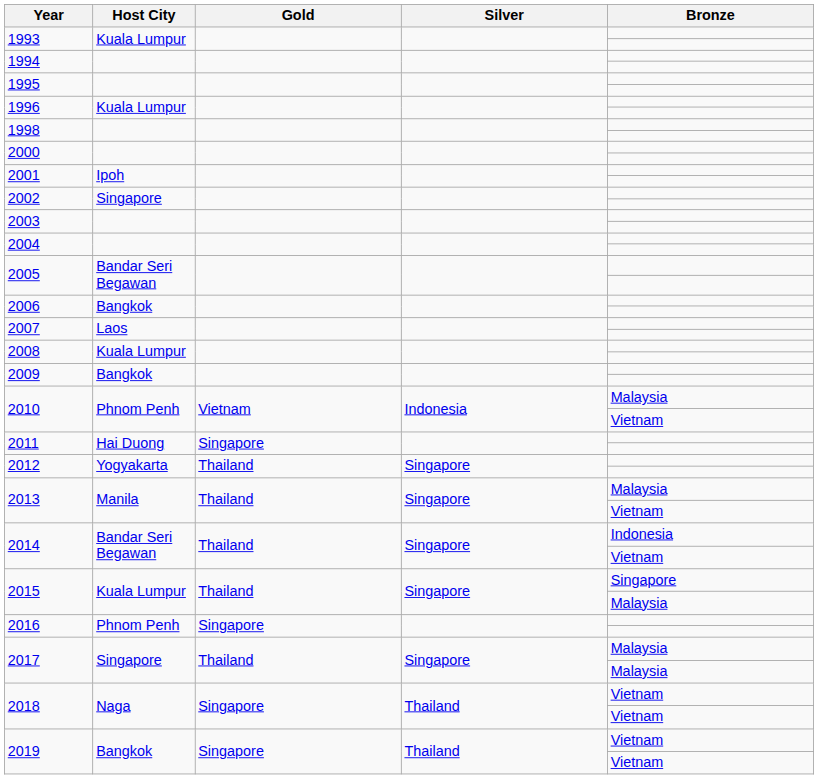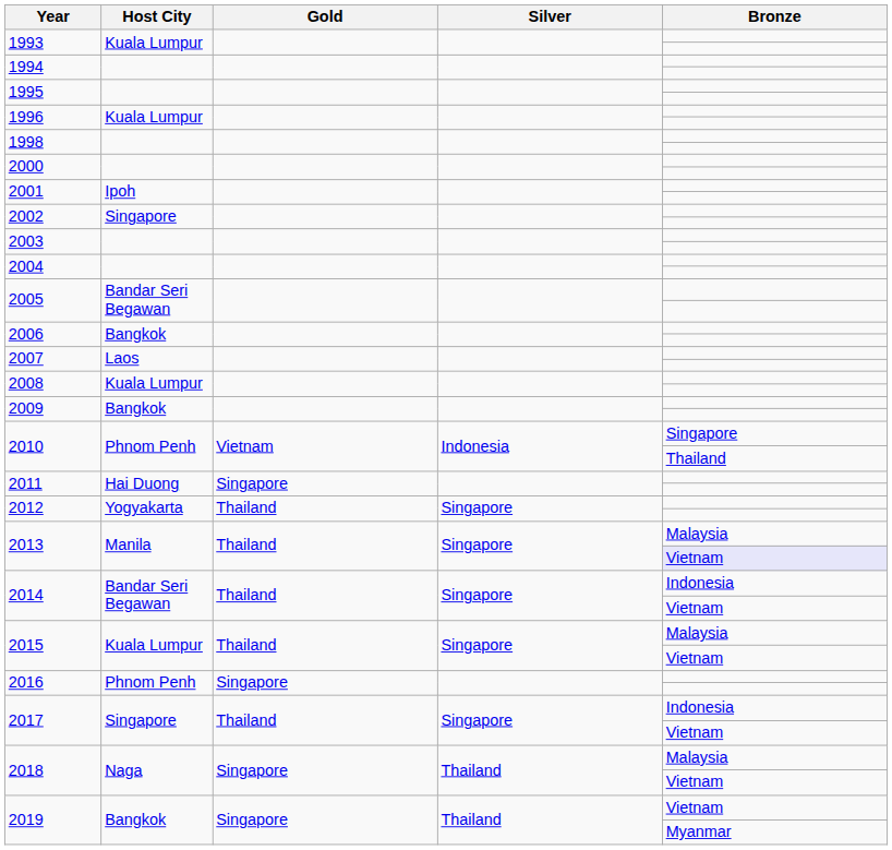row 32 | Bronze: Malaysia -> Singapore
row 33 | Bronze: Vietnam -> Thailand
row 39 | Bronze: no background -> lavender background
row 42 | Bronze: Singapore -> Malaysia
row 43 | Bronze: Malaysia -> Vietnam
row 46 | Bronze: Malaysia -> Indonesia
row 47 | Bronze: Malaysia -> Vietnam
row 48 | Bronze: Vietnam -> Malaysia
row 51 | Bronze: Vietnam -> Myanmar
